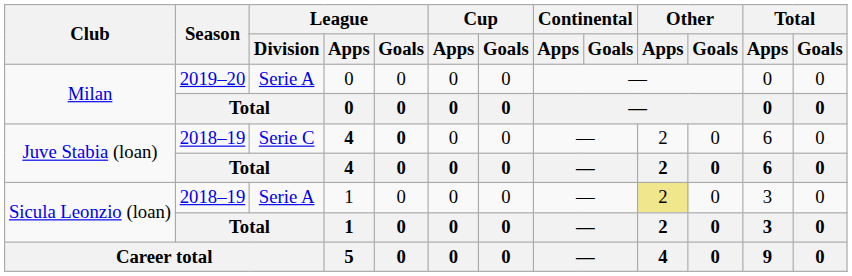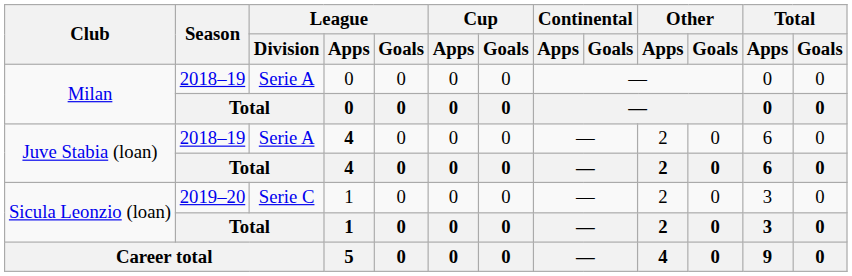row 3 | Season: 2019–20 -> 2018–19
row 5 | League / Division: Serie C -> Serie A
row 5 | League / Goals: bold -> normal
row 7 | Season: 2018–19 -> 2019–20
row 7 | League / Division: Serie A -> Serie C
row 7 | Other / Apps: khaki background -> no background
